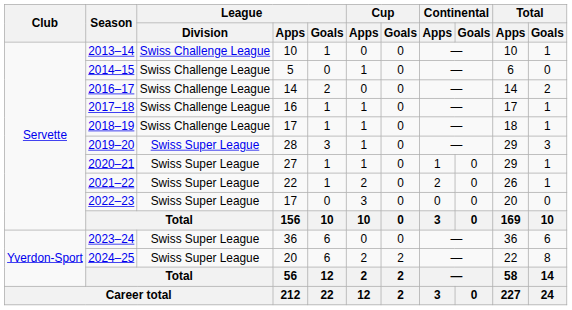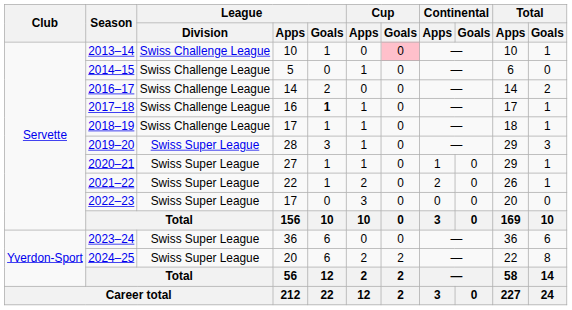2013–14 | Cup / Goals: no background -> pink background
2017–18 | League / Goals: normal -> bold
